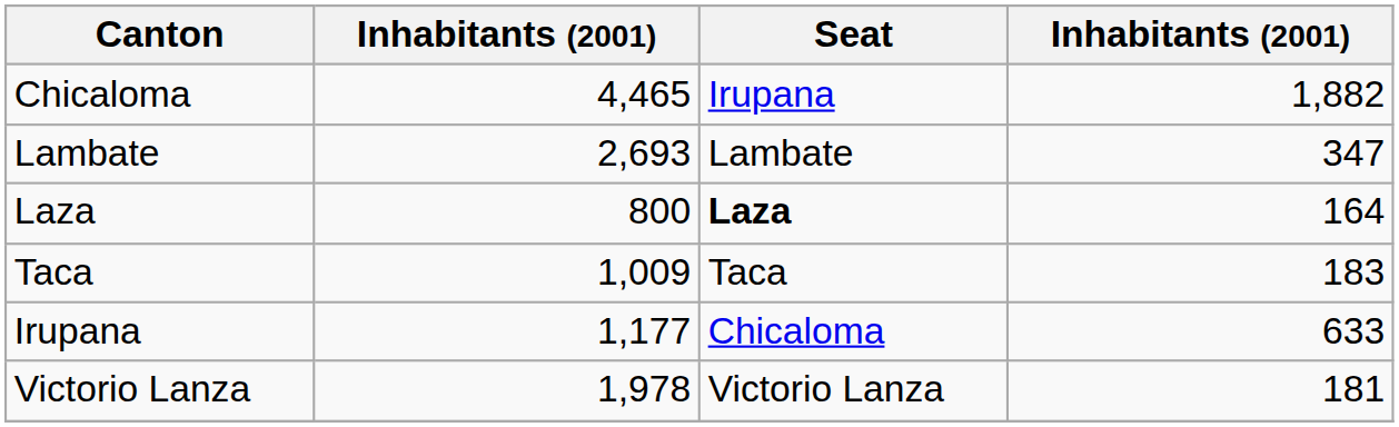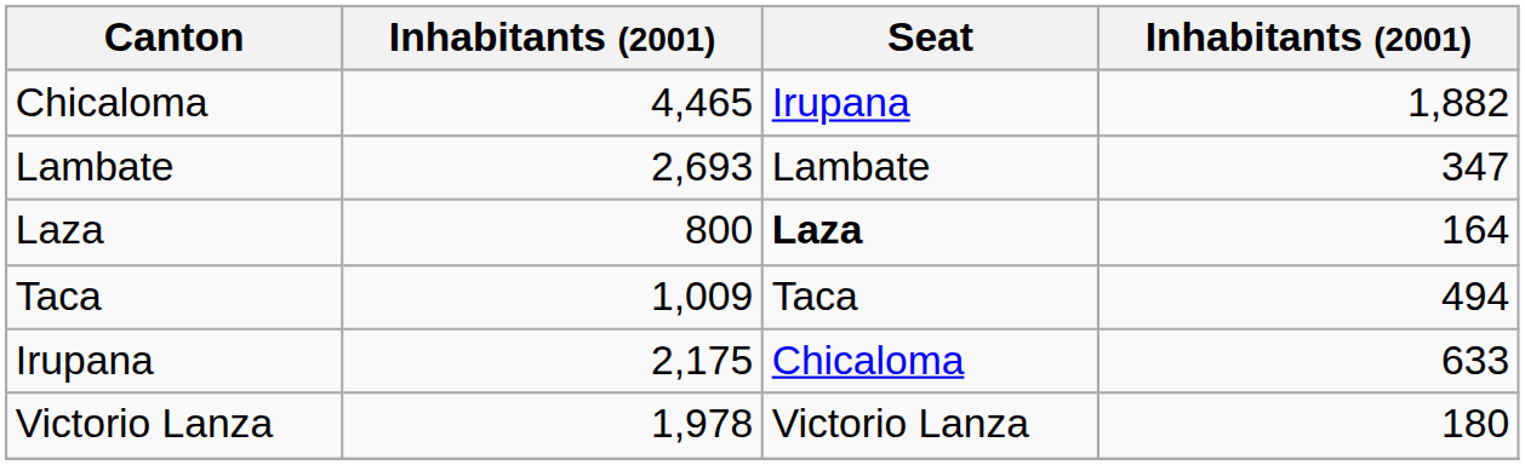row 5 | column 4: 183 -> 494
row 6 | column 2: 1,177 -> 2,175
row 7 | column 4: 181 -> 180
